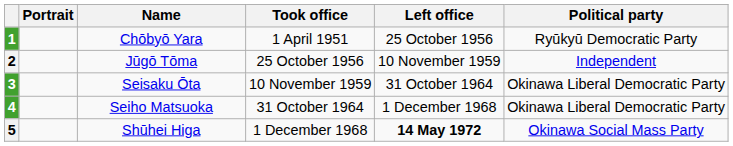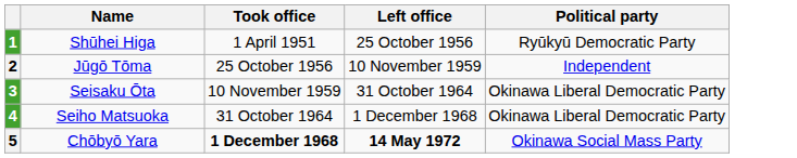- column: Portrait
1 | Name: Chōbyō Yara -> Shūhei Higa
5 | Name: Shūhei Higa -> Chōbyō Yara
5 | Took office: normal -> bold
